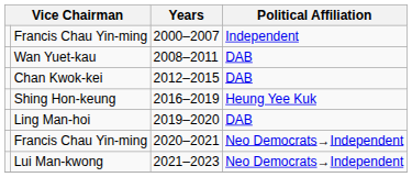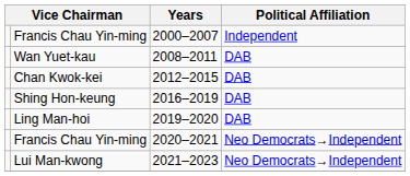2016–2019 | Political Affiliation: Heung Yee Kuk -> DAB
